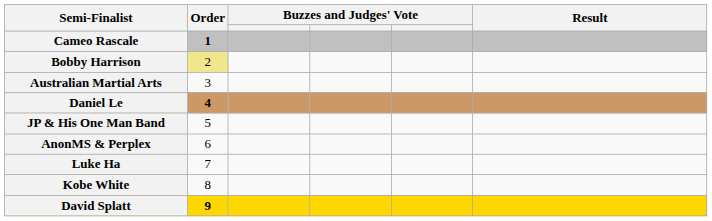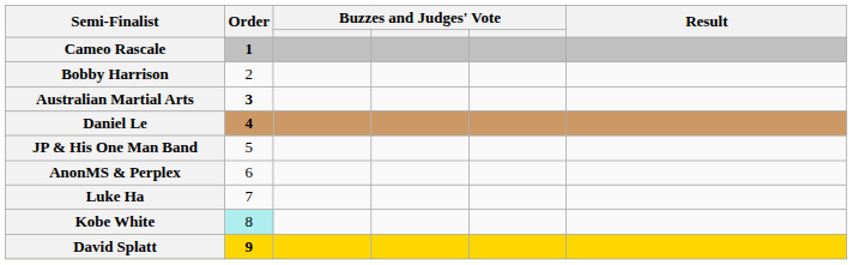Bobby Harrison | Order: khaki background -> no background
Australian Martial Arts | Order: normal -> bold
Kobe White | Order: no background -> paleturquoise background
